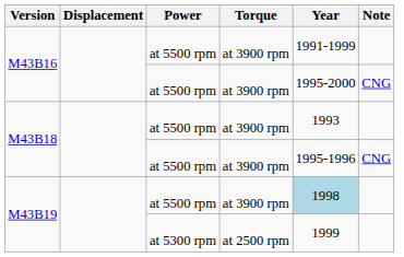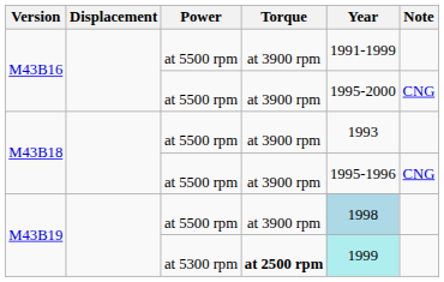M43B19 / at 5300 rpm | Torque: normal -> bold
M43B19 / at 5300 rpm | Year: no background -> paleturquoise background
